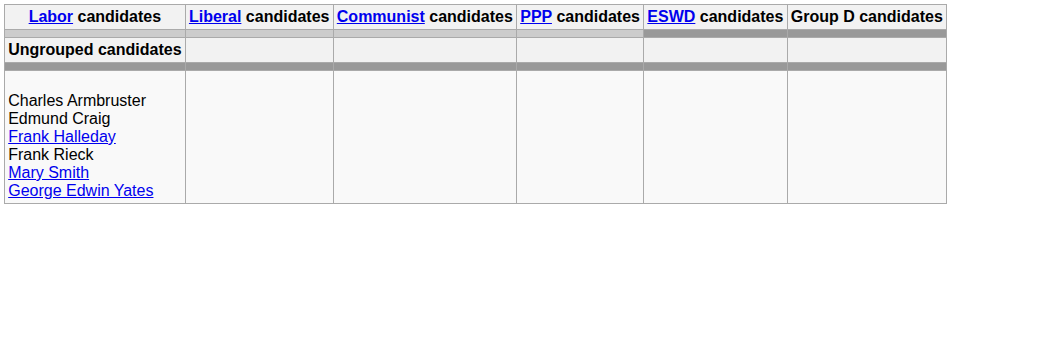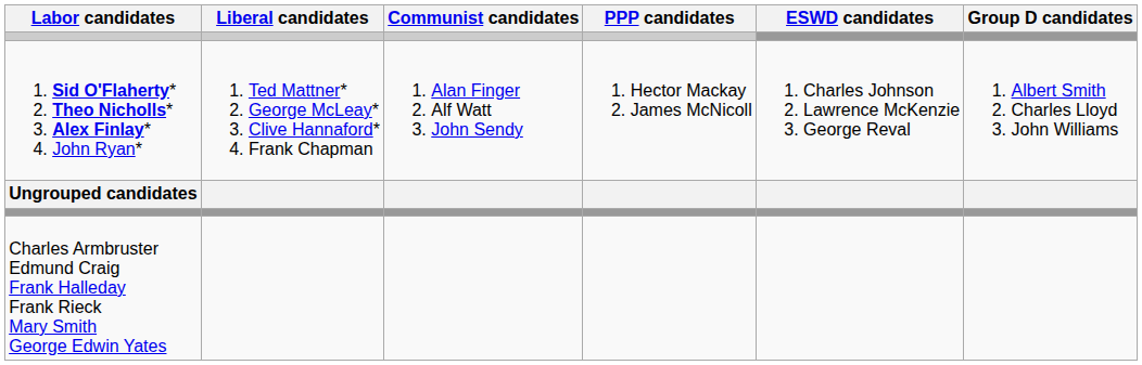+ row: Sid O'Flaherty* Theo Nicholls* Alex Finlay* John Ryan* | Ted Mattner* George McLeay* Clive Hannaford* Frank Chapman | Alan Finger Alf Watt John Sendy | Hector Mackay James McNicoll | Charles Johnson Lawrence McKenzie George Reval | Albert Smith Charles Lloyd John Williams
